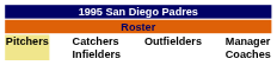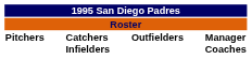Pitchers | column 1: khaki background -> no background
